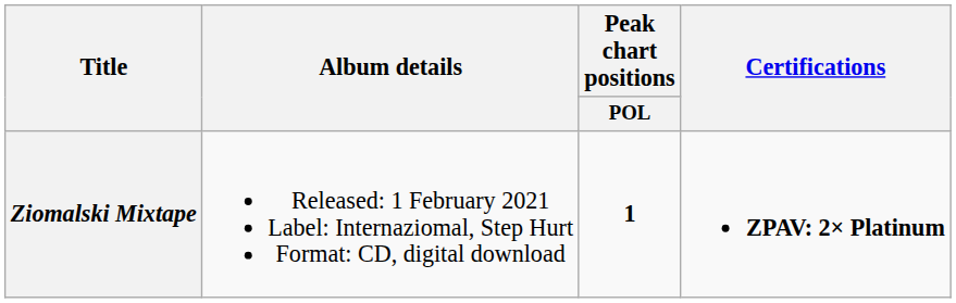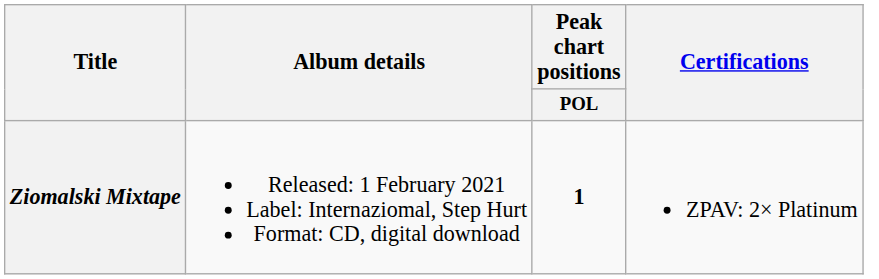Ziomalski Mixtape | Certifications: bold -> normal
